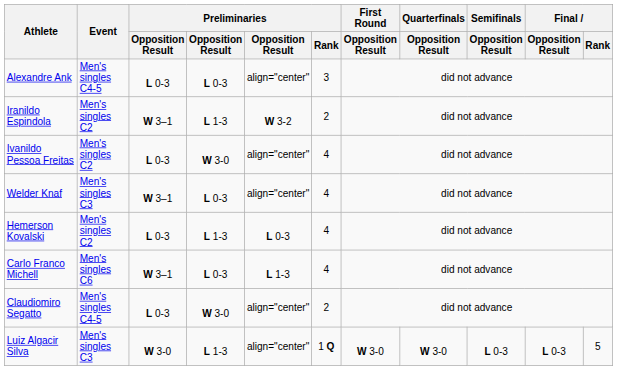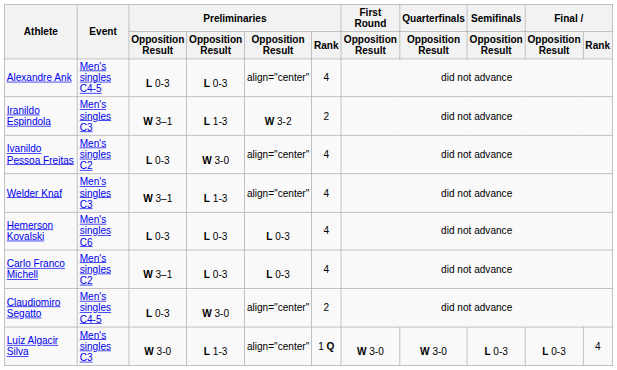Alexandre Ank | Preliminaries / Rank: 3 -> 4
Iranildo Espindola | Event: Men's singles C2 -> Men's singles C3
Welder Knaf | column 4: L 0-3 -> L 1-3
Hemerson Kovalski | Event: Men's singles C2 -> Men's singles C6
Hemerson Kovalski | column 4: L 1-3 -> L 0-3
Carlo Franco Michell | Event: Men's singles C6 -> Men's singles C2
Carlo Franco Michell | column 5: L 1-3 -> L 0-3
Luiz Algacir Silva | Final / Rank: 5 -> 4
